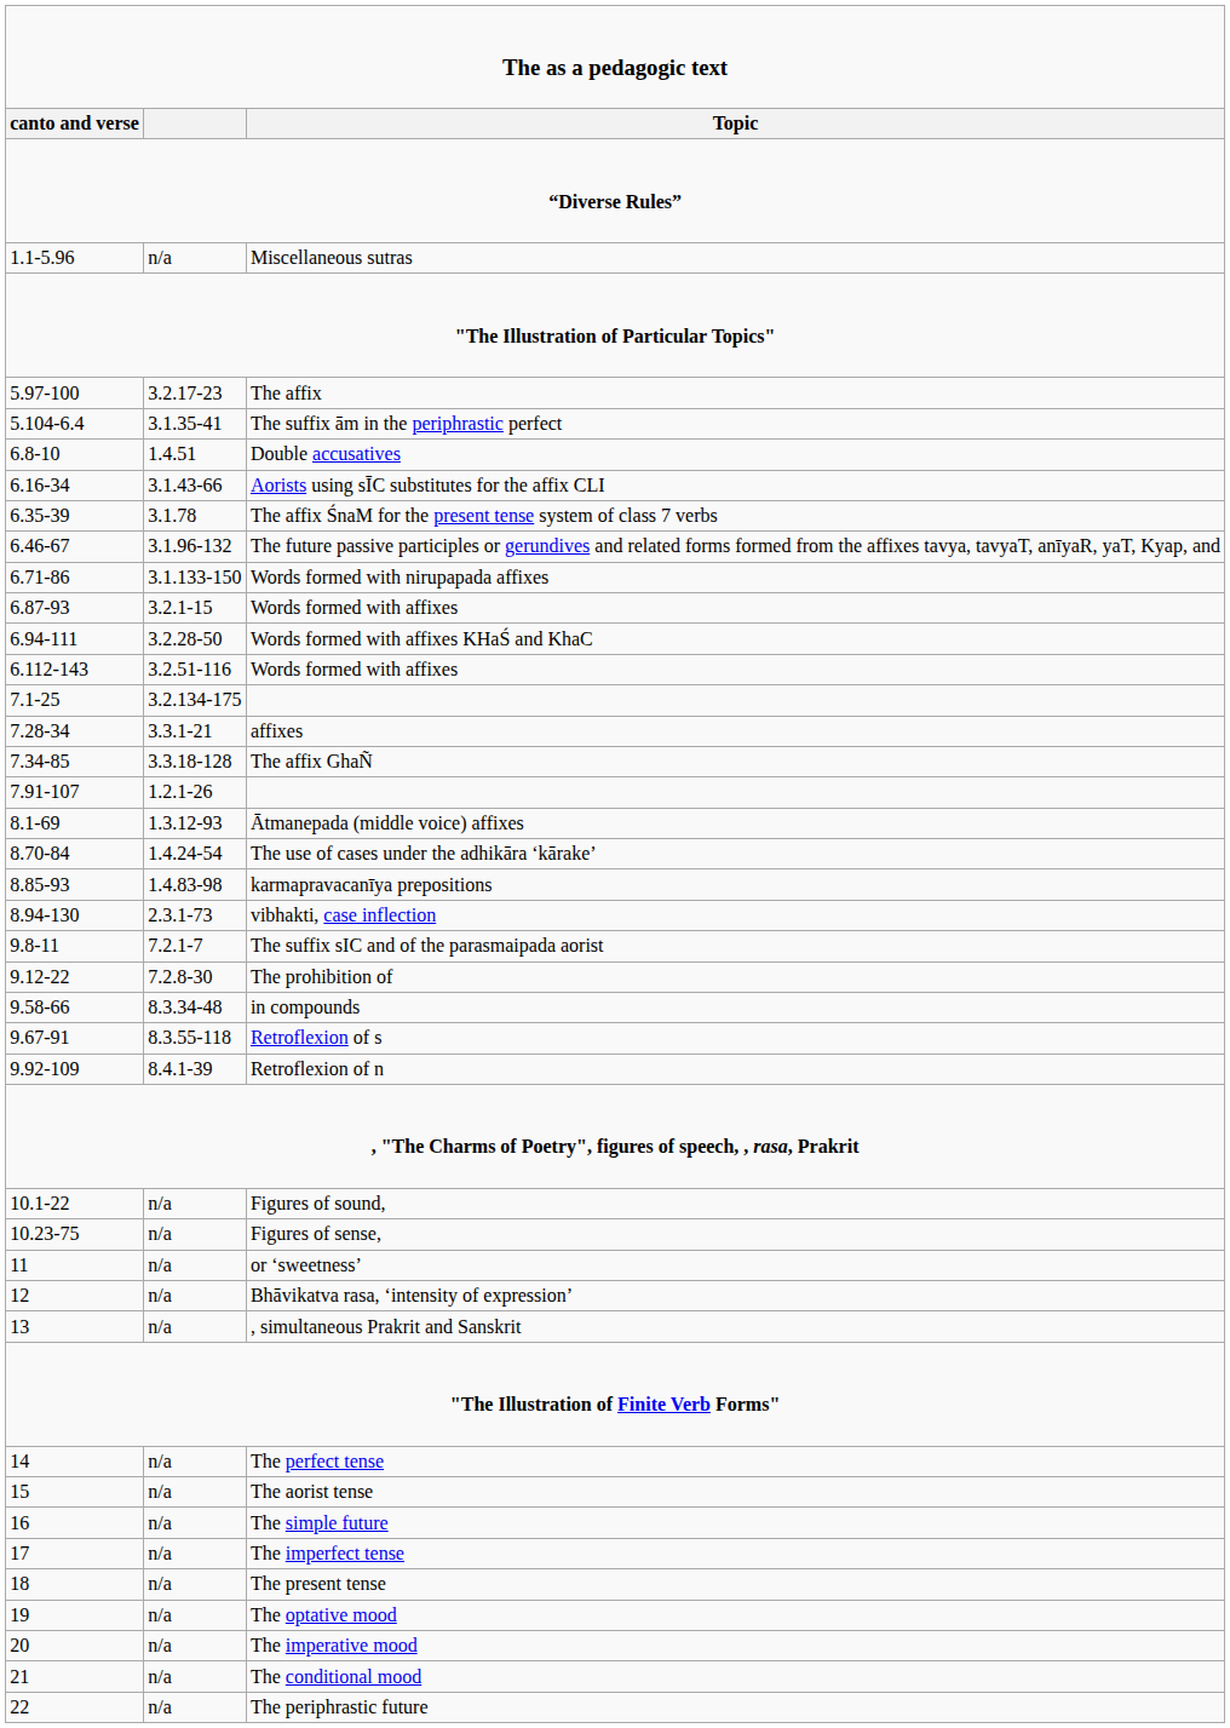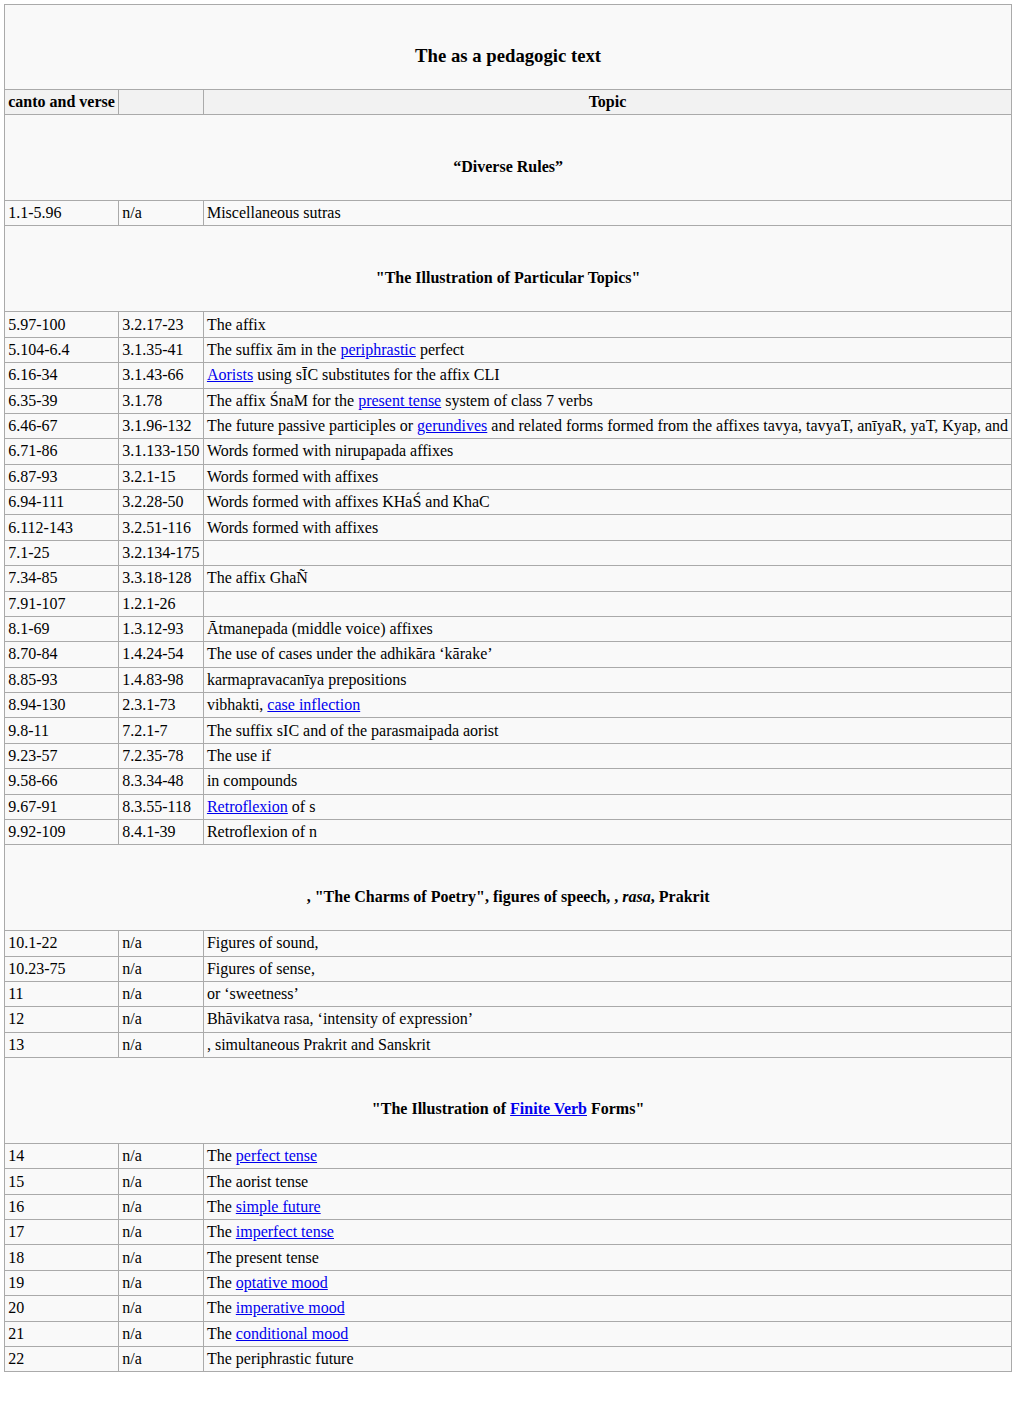- row: 6.8-10 | 1.4.51 | Double accusatives
- row: 7.28-34 | 3.3.1-21 | affixes
- row: 9.12-22 | 7.2.8-30 | The prohibition of
+ row: 9.23-57 | 7.2.35-78 | The use if
